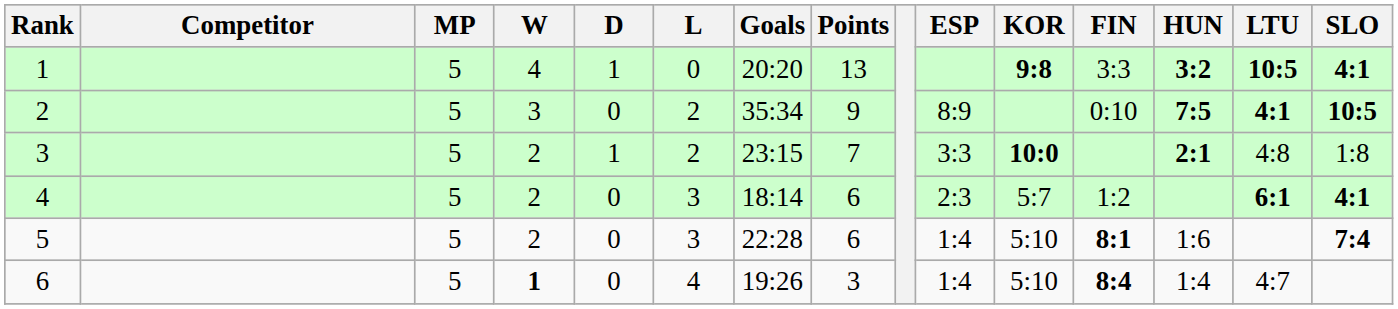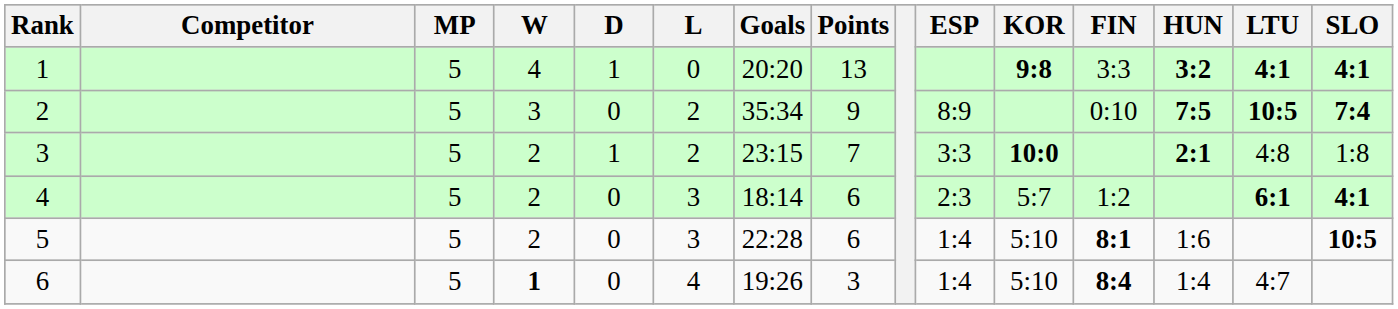row 2 | LTU: 10:5 -> 4:1
row 3 | LTU: 4:1 -> 10:5
row 3 | SLO: 10:5 -> 7:4
row 6 | SLO: 7:4 -> 10:5
